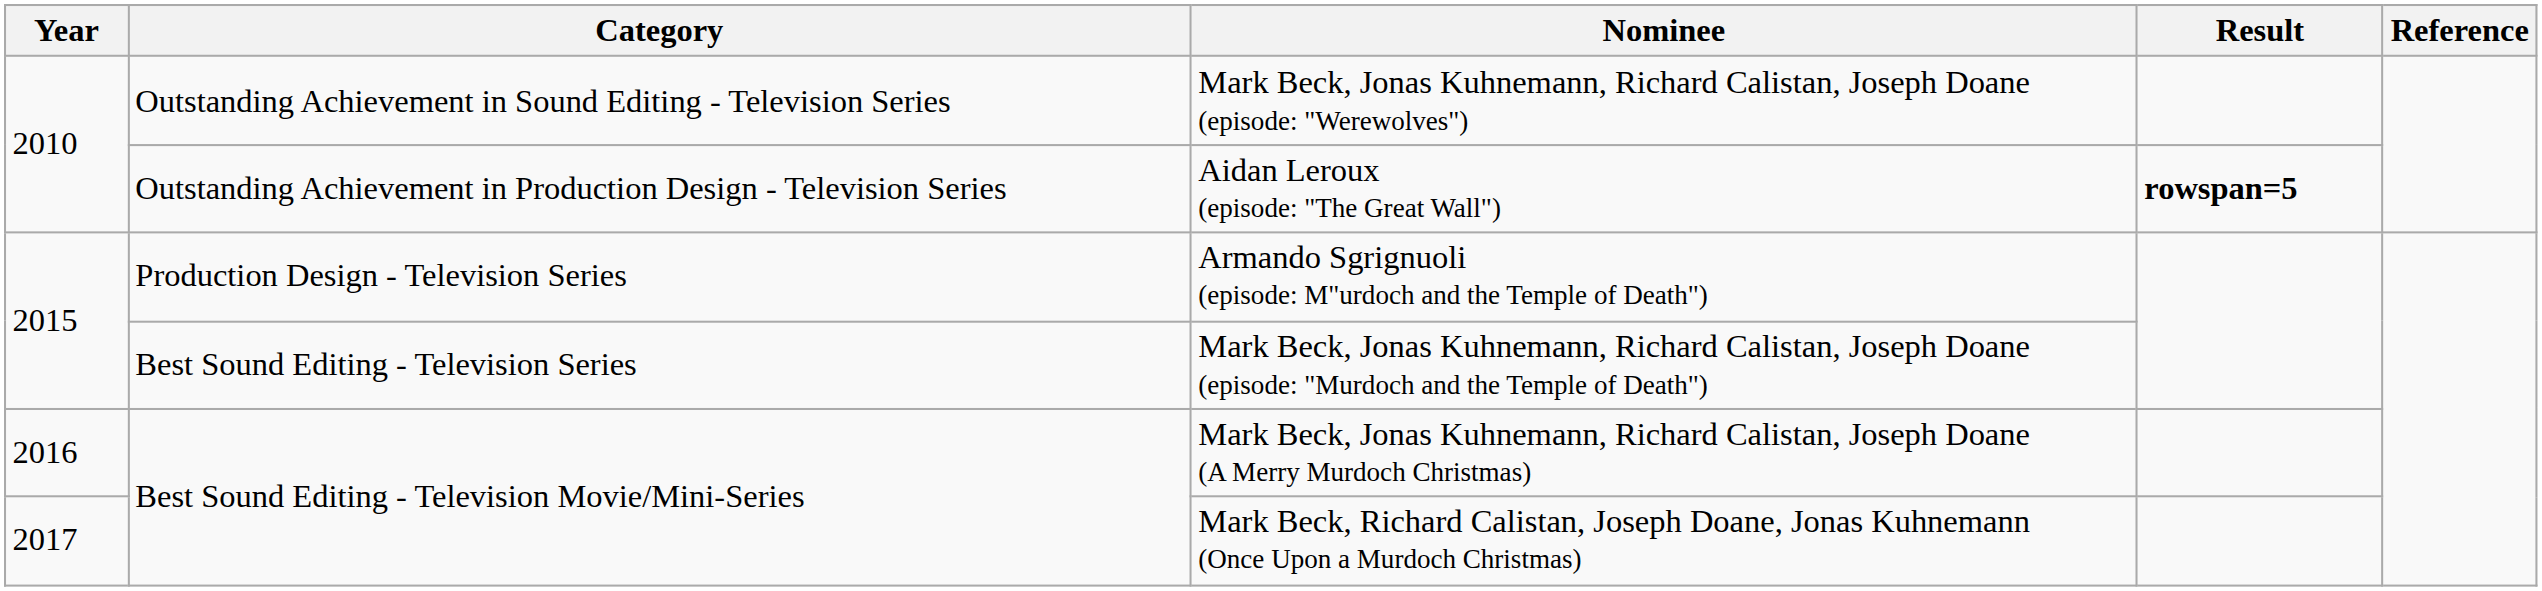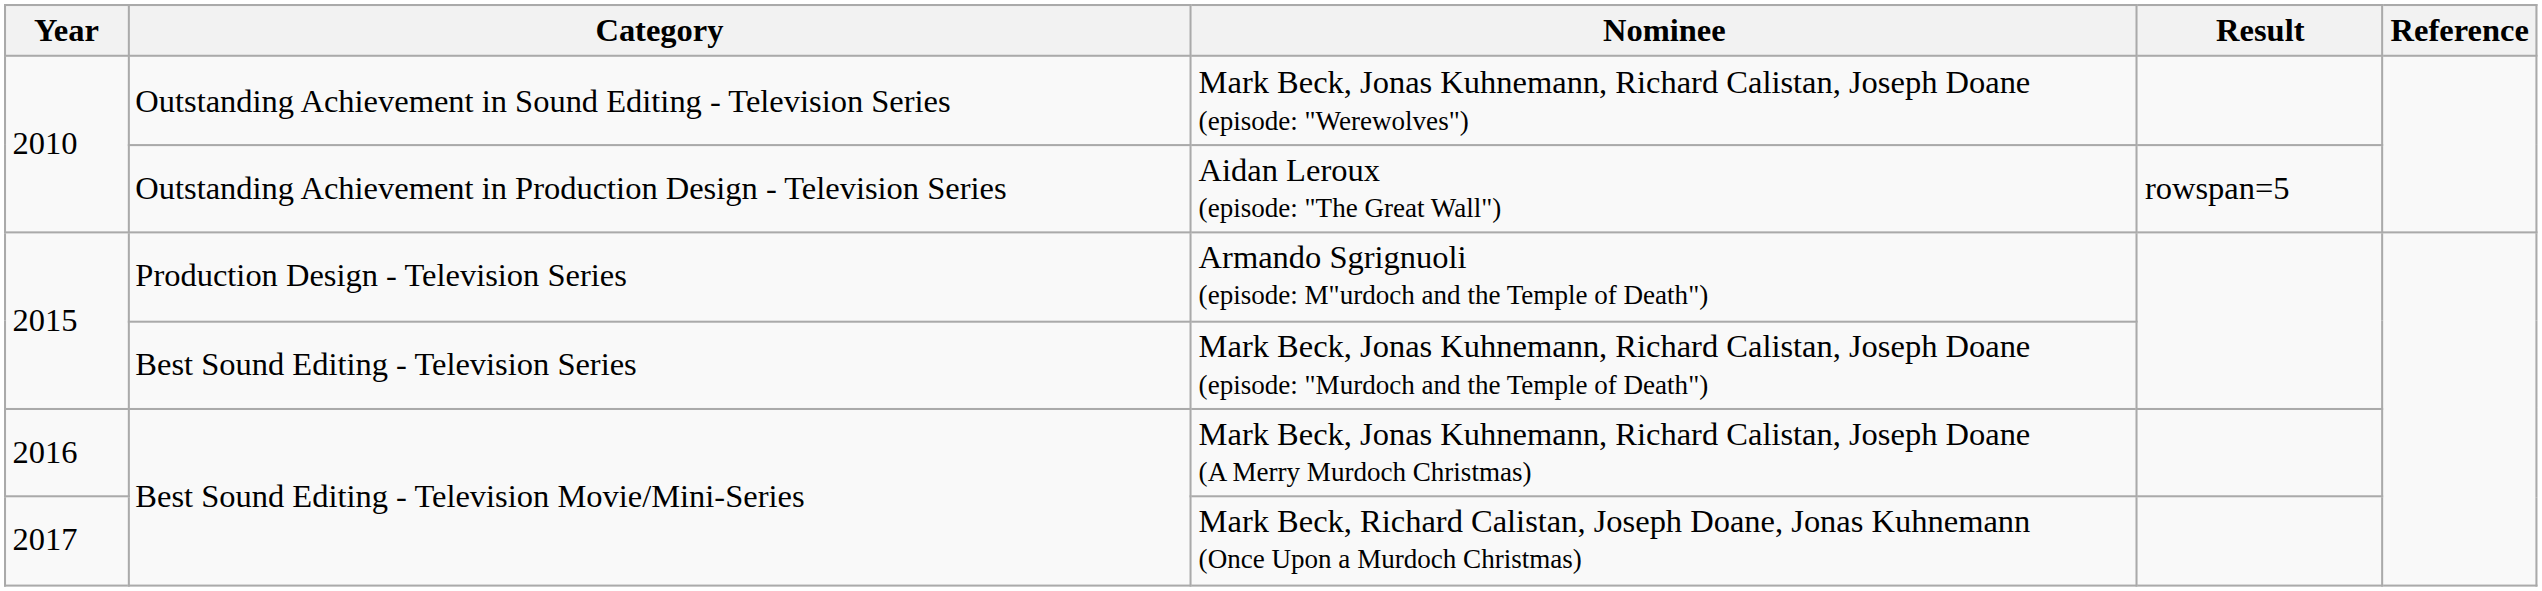Aidan Leroux (episode: "The Great Wall") | Result: bold -> normal
